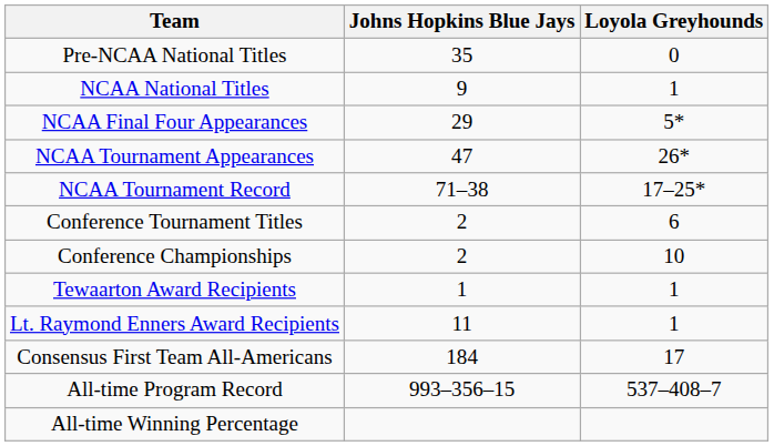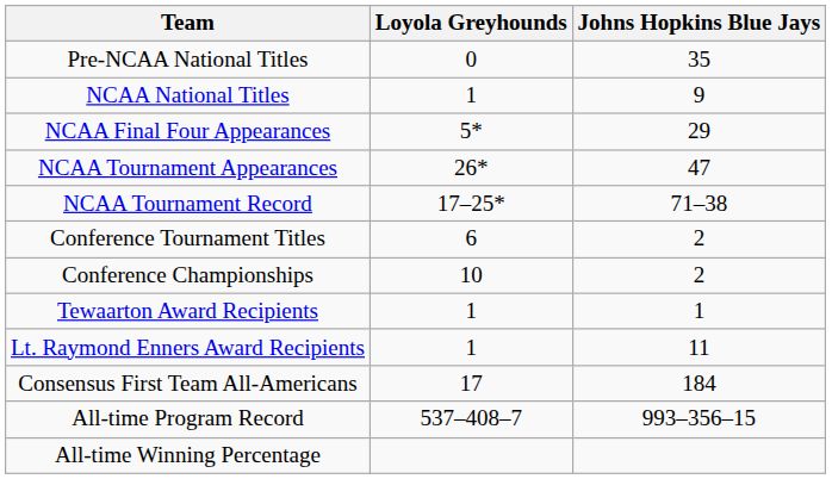columns swapped: Johns Hopkins Blue Jays <-> Loyola Greyhounds
